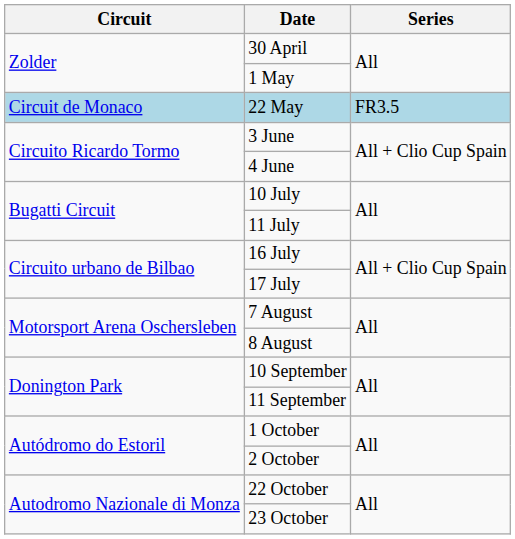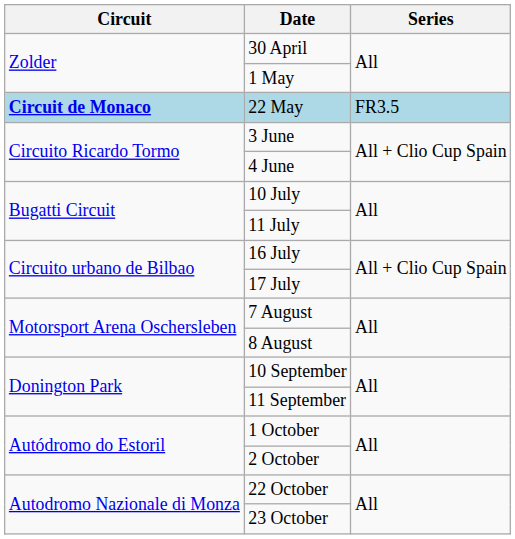22 May | Circuit: normal -> bold
